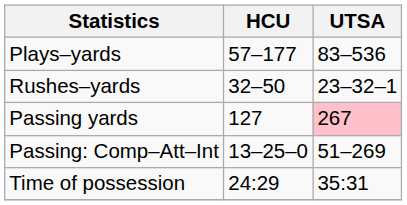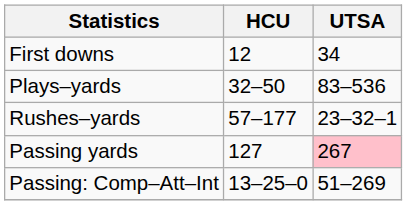+ row: First downs | 12 | 34
Plays–yards | HCU: 57–177 -> 32–50
Rushes–yards | HCU: 32–50 -> 57–177
- row: Time of possession | 24:29 | 35:31
